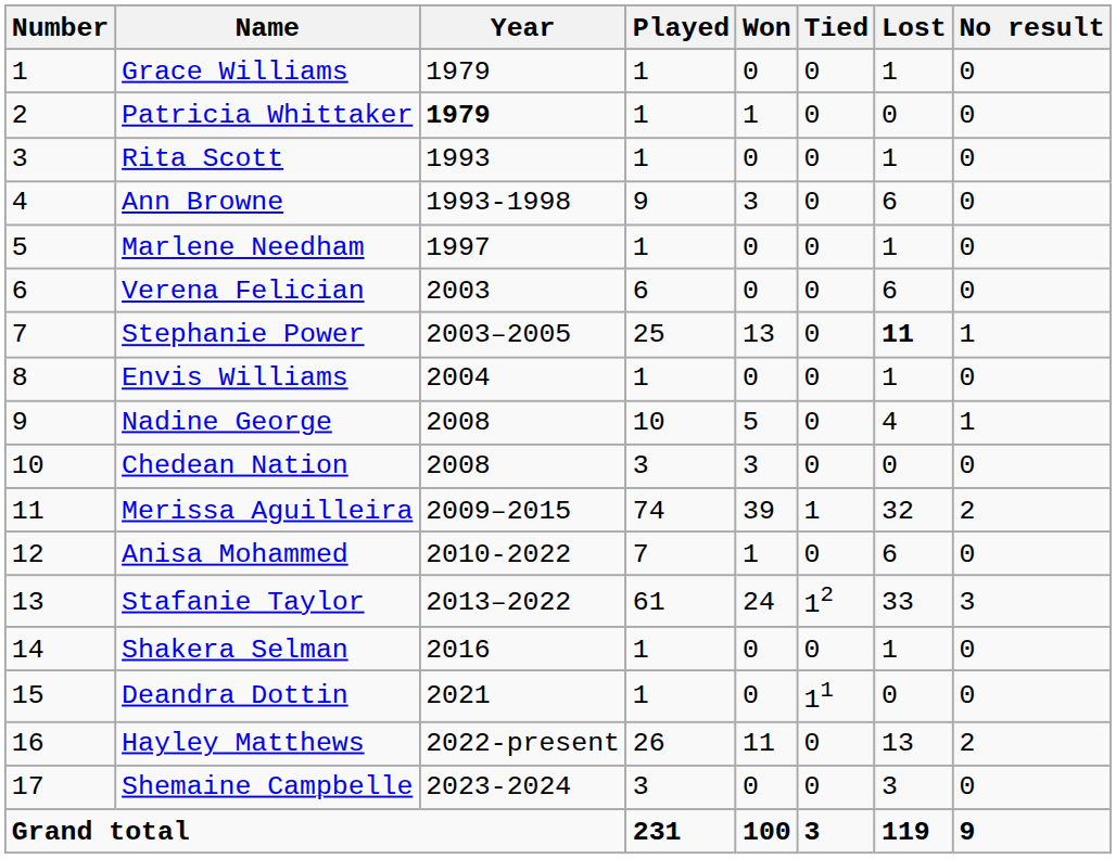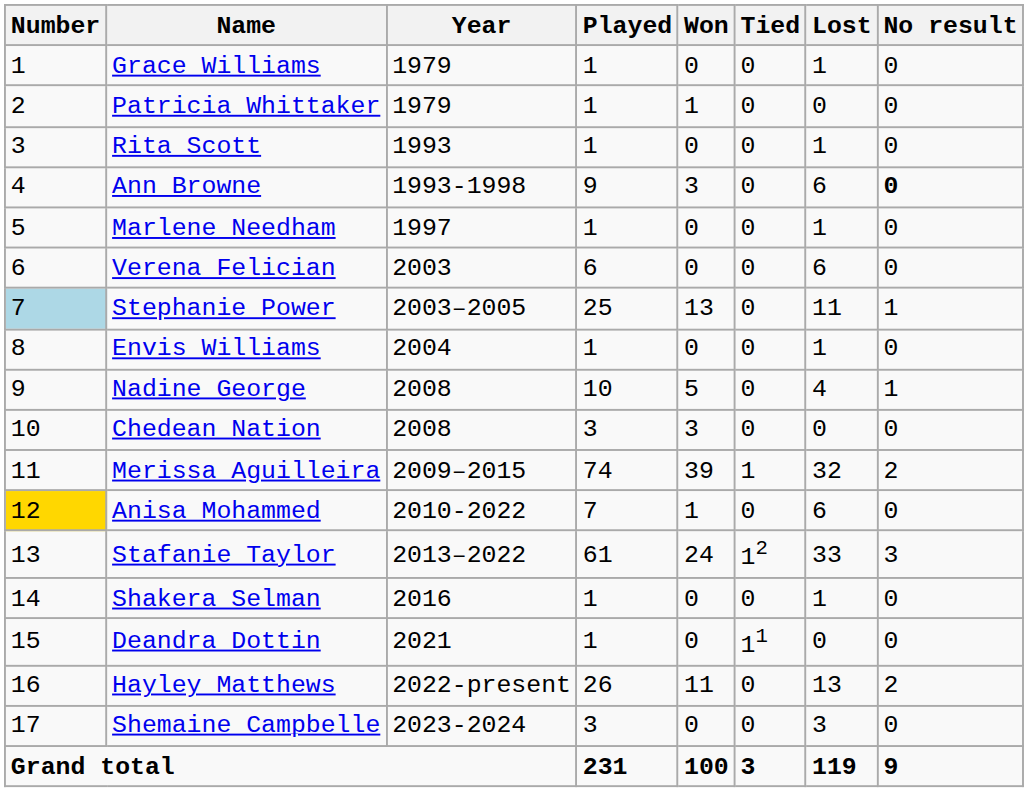Patricia Whittaker | Year: bold -> normal
Ann Browne | No result: normal -> bold
Stephanie Power | Number: no background -> lightblue background
Stephanie Power | Lost: bold -> normal
Anisa Mohammed | Number: no background -> gold background
